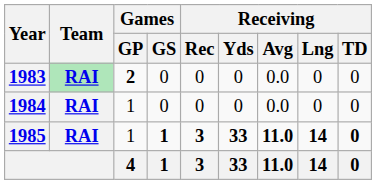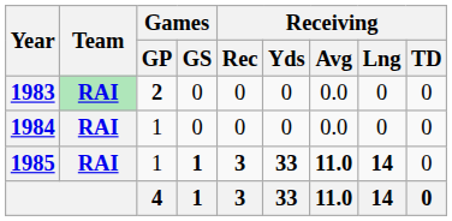1985 | Receiving / TD: bold -> normal
